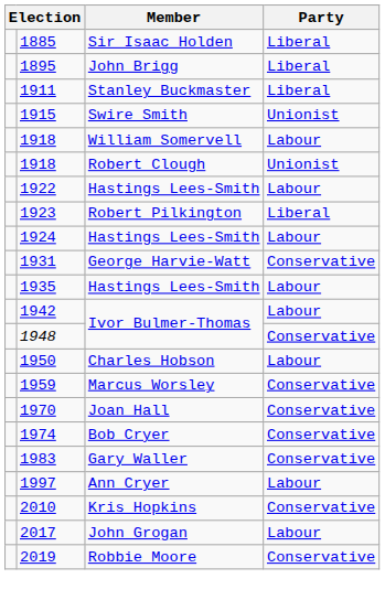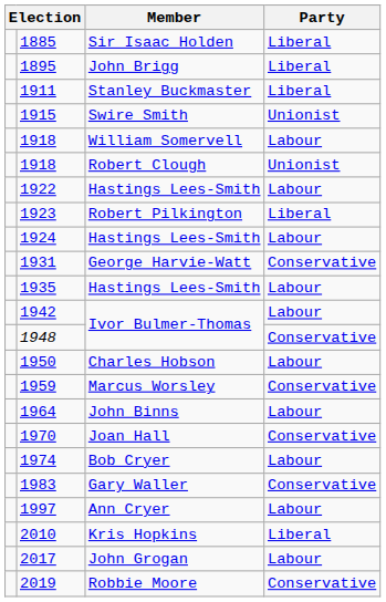+ row: 1964 | John Binns | Labour
1974 | Party: Conservative -> Labour
2010 | Party: Conservative -> Liberal
